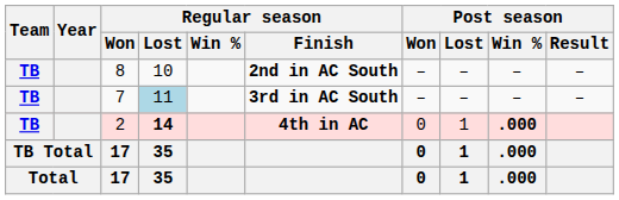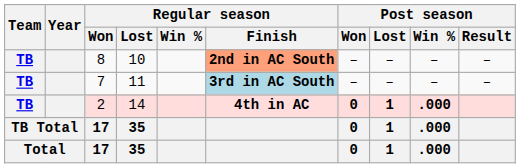8 | Regular season / Finish: no background -> lightsalmon background
7 | Regular season / Lost: lightblue background -> no background
7 | Regular season / Finish: no background -> lightblue background
2 | Regular season / Lost: bold -> normal
2 | Post season / Won: normal -> bold
2 | Post season / Lost: normal -> bold
